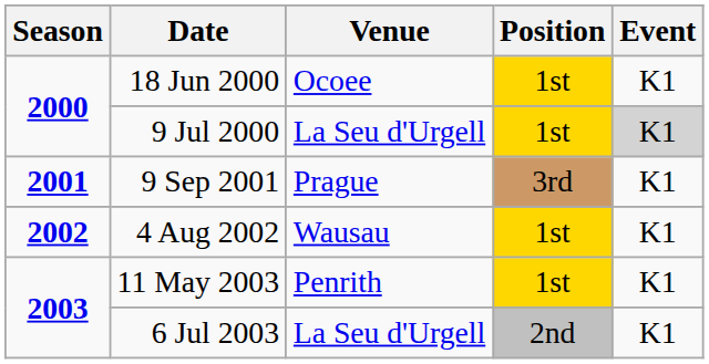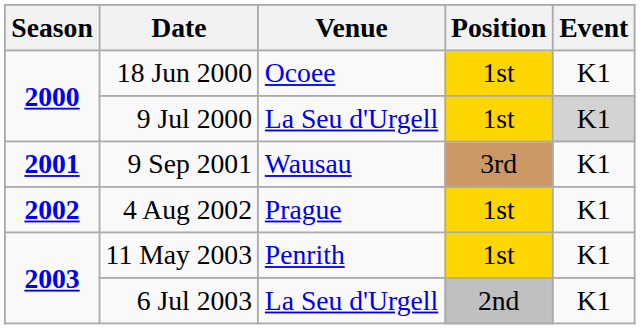9 Sep 2001 | Venue: Prague -> Wausau
4 Aug 2002 | Venue: Wausau -> Prague
